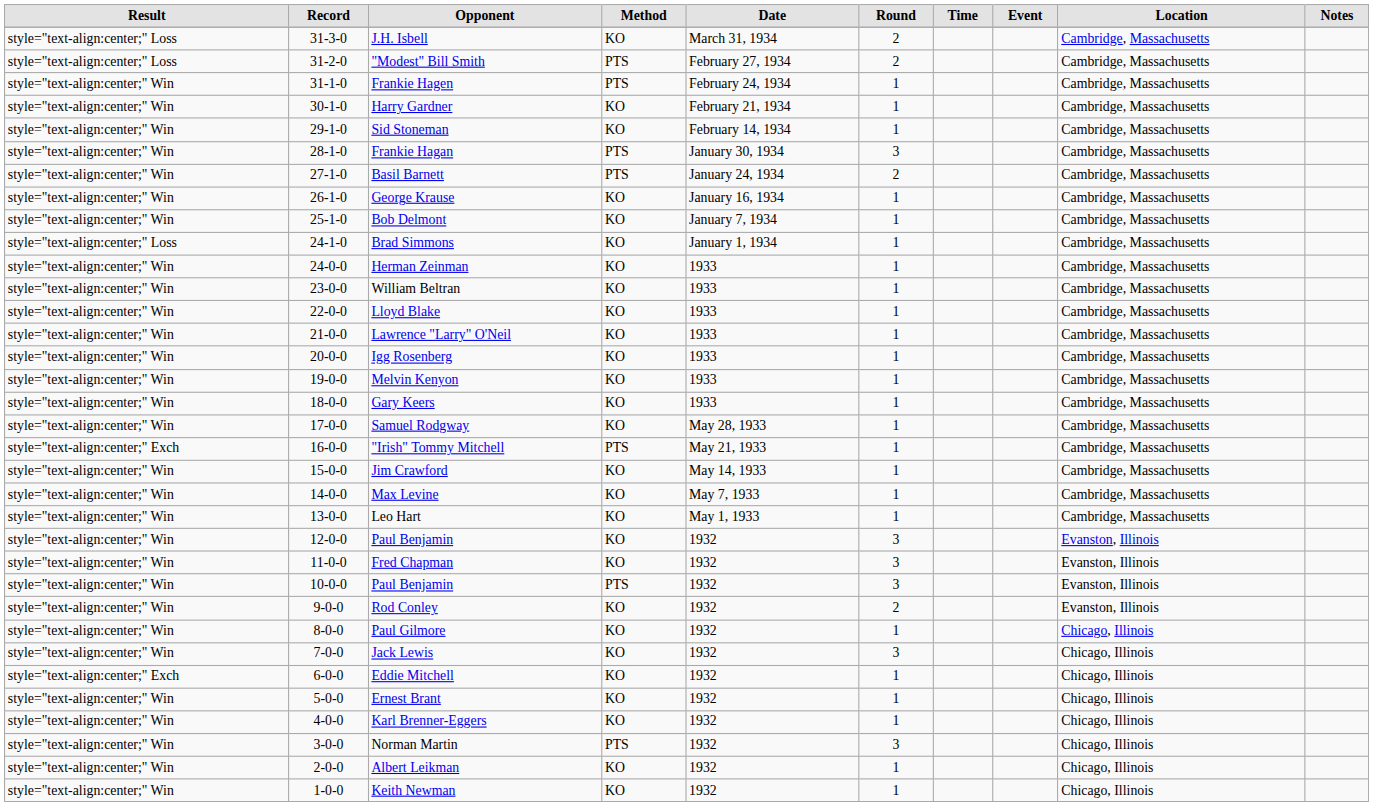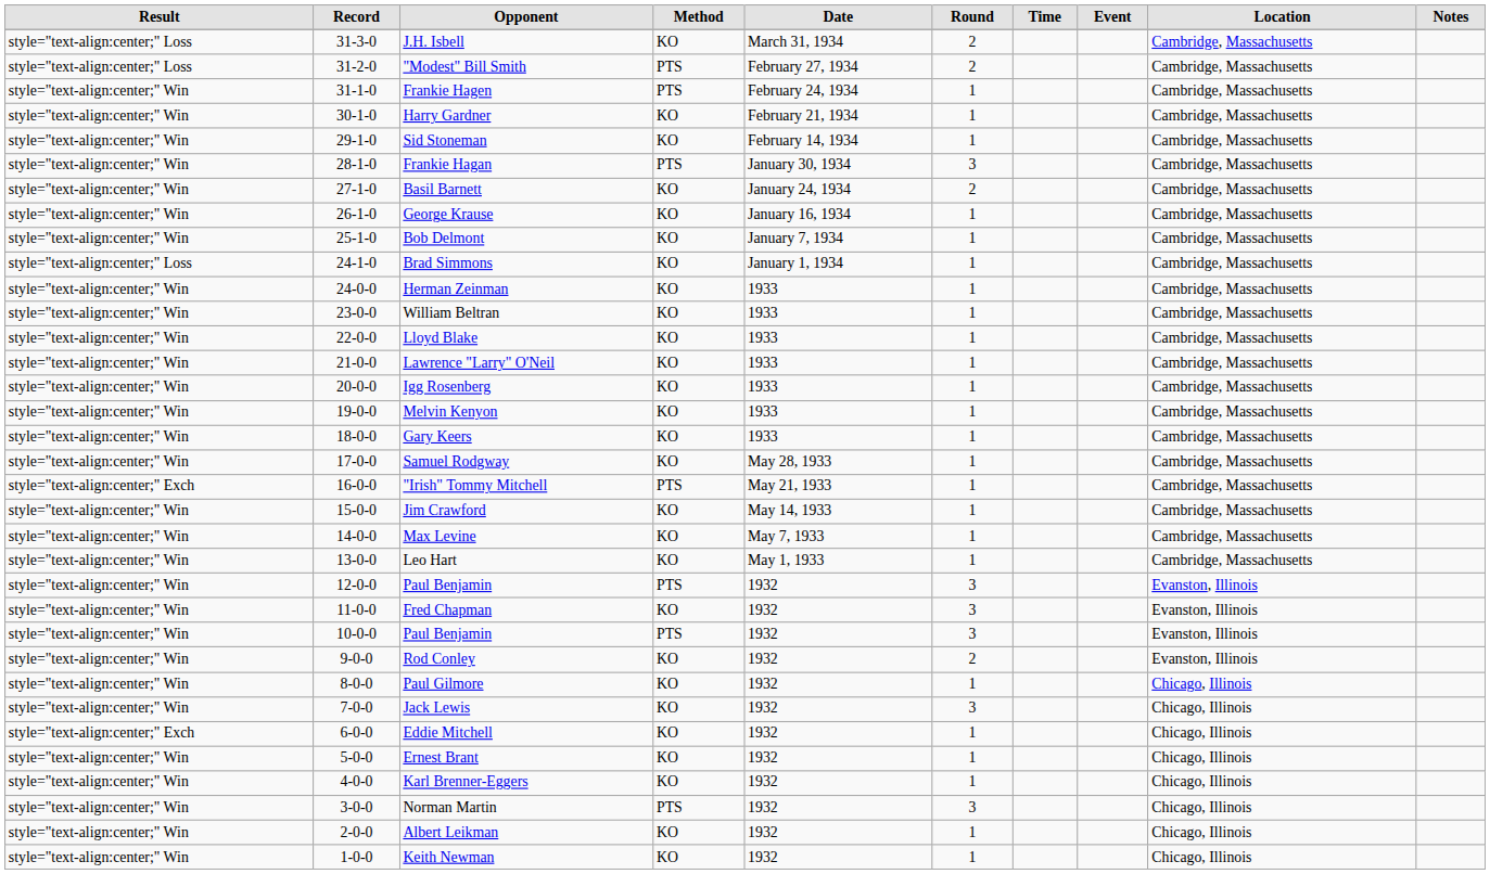Basil Barnett | Method: PTS -> KO
12-0-0 / Paul Benjamin | Method: KO -> PTS
